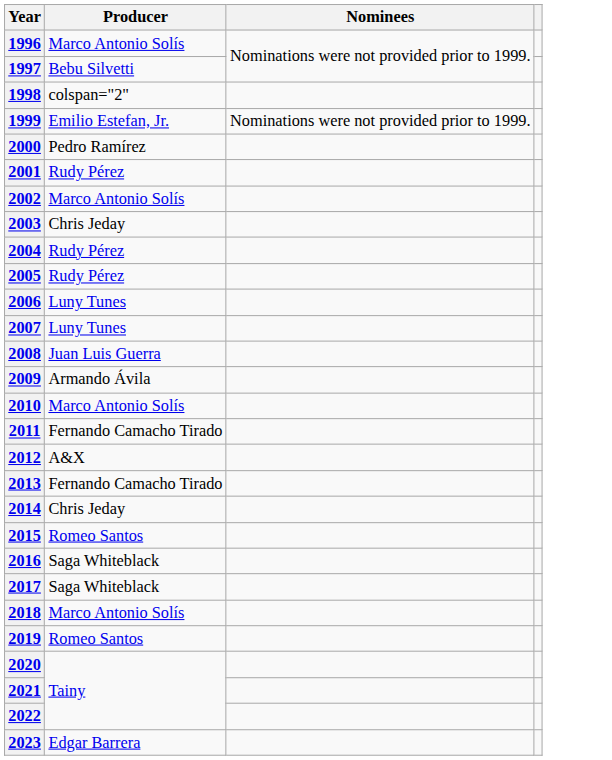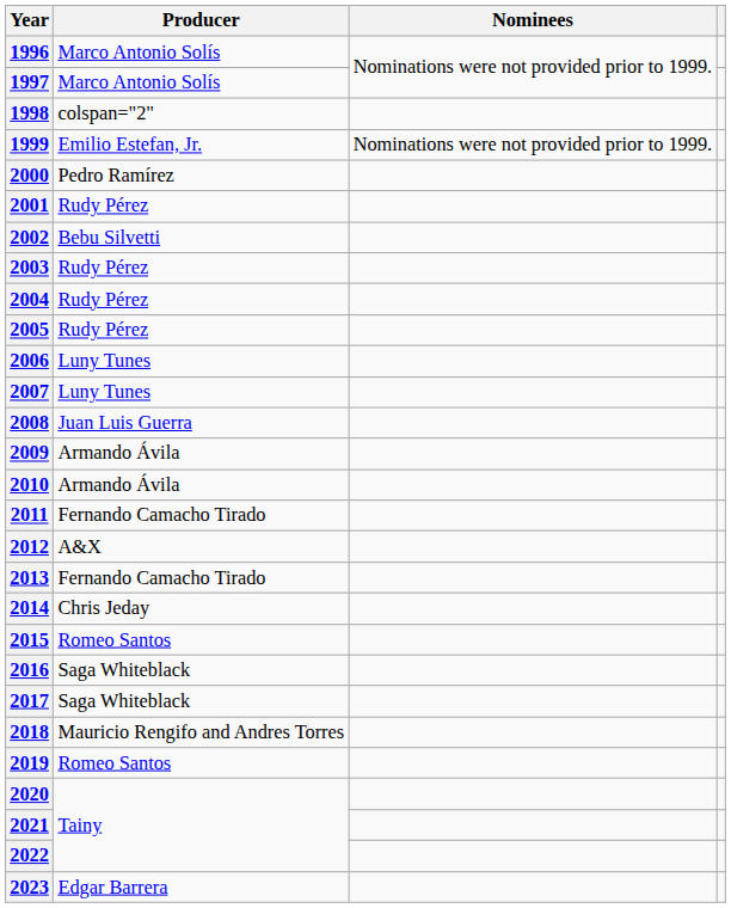1997 | Producer: Bebu Silvetti -> Marco Antonio Solís
2002 | Producer: Marco Antonio Solís -> Bebu Silvetti
2003 | Producer: Chris Jeday -> Rudy Pérez
2010 | Producer: Marco Antonio Solís -> Armando Ávila
2018 | Producer: Marco Antonio Solís -> Mauricio Rengifo and Andres Torres
